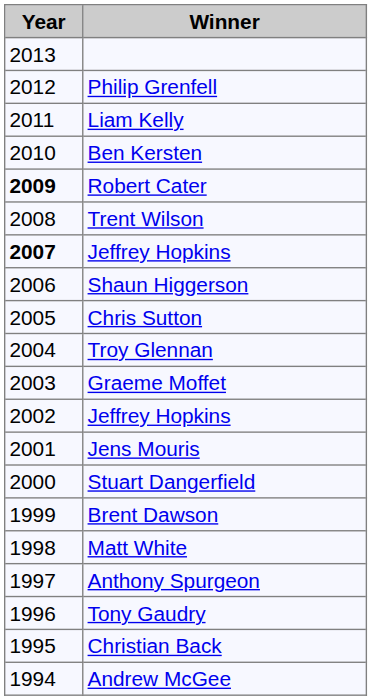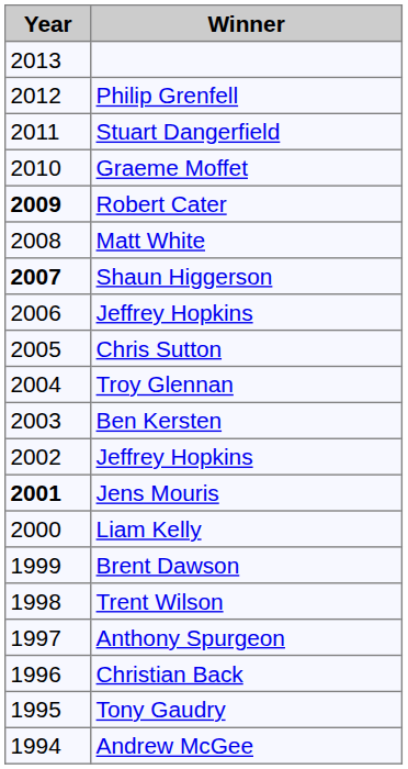row 4 | Winner: Liam Kelly -> Stuart Dangerfield
row 5 | Winner: Ben Kersten -> Graeme Moffet
row 7 | Winner: Trent Wilson -> Matt White
row 8 | Winner: Jeffrey Hopkins -> Shaun Higgerson
row 9 | Winner: Shaun Higgerson -> Jeffrey Hopkins
row 12 | Winner: Graeme Moffet -> Ben Kersten
row 14 | Year: normal -> bold
row 15 | Winner: Stuart Dangerfield -> Liam Kelly
row 17 | Winner: Matt White -> Trent Wilson
row 19 | Winner: Tony Gaudry -> Christian Back
row 20 | Winner: Christian Back -> Tony Gaudry
